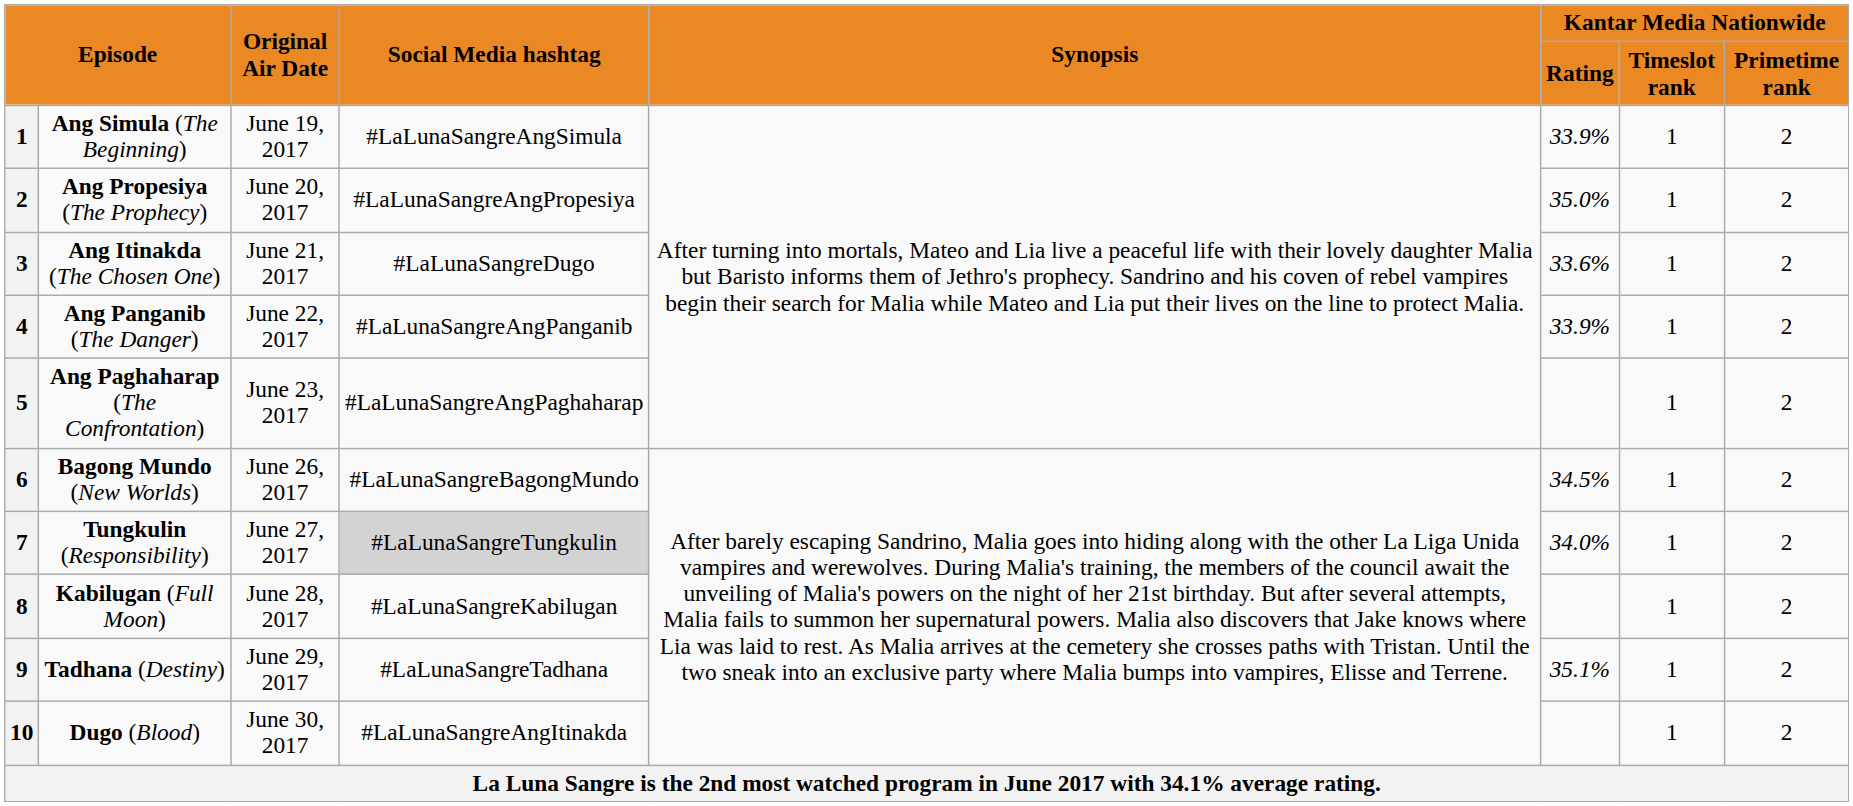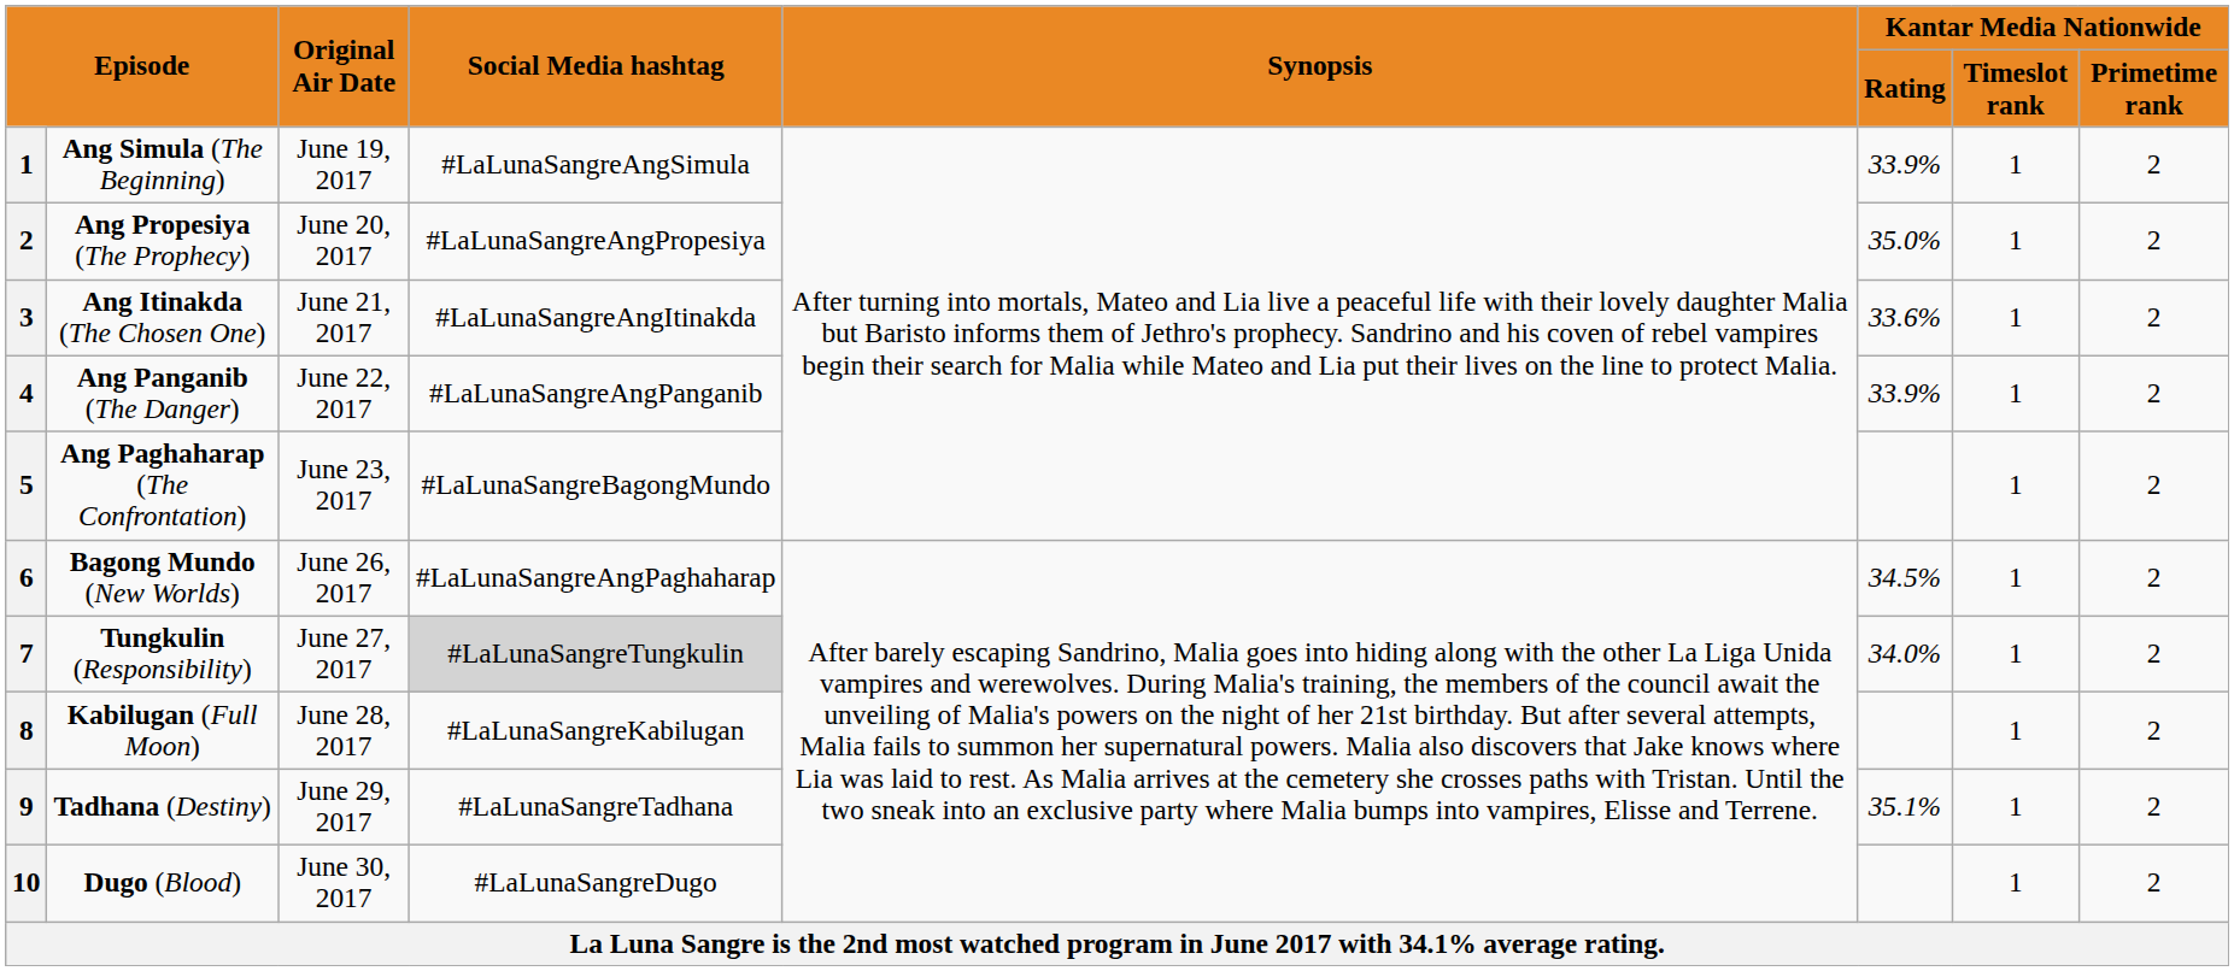Ang Itinakda (The Chosen One) | Social Media hashtag: #LaLunaSangreDugo -> #LaLunaSangreAngItinakda
Ang Paghaharap (The Confrontation) | Social Media hashtag: #LaLunaSangreAngPaghaharap -> #LaLunaSangreBagongMundo
Bagong Mundo (New Worlds) | Social Media hashtag: #LaLunaSangreBagongMundo -> #LaLunaSangreAngPaghaharap
Dugo (Blood) | Social Media hashtag: #LaLunaSangreAngItinakda -> #LaLunaSangreDugo
